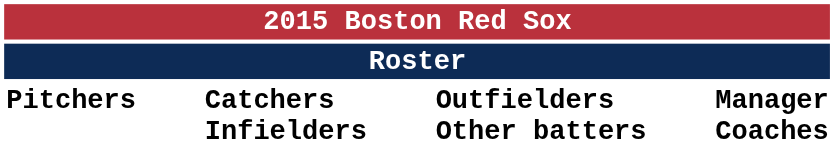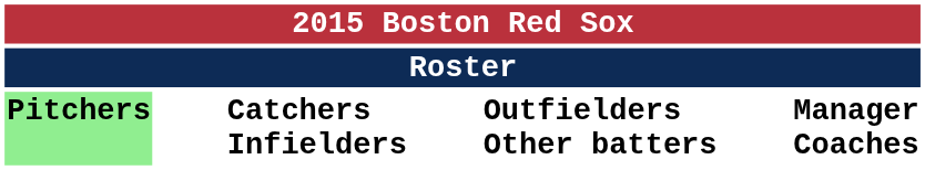Pitchers | column 1: no background -> lightgreen background
